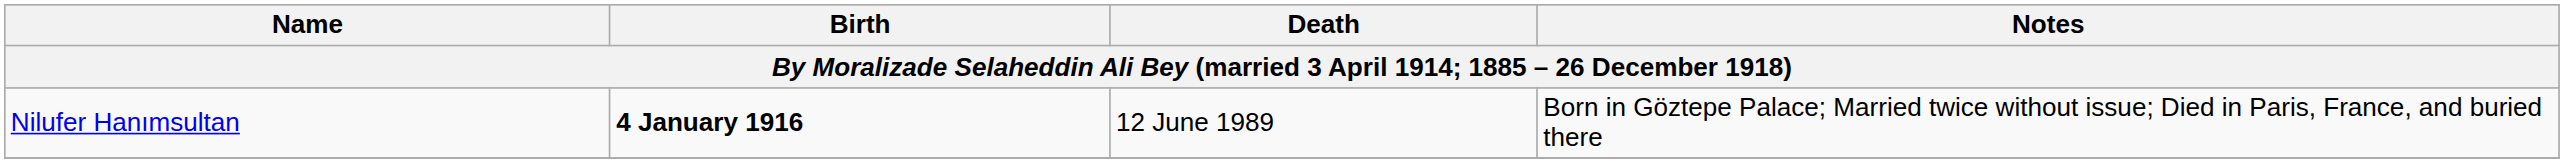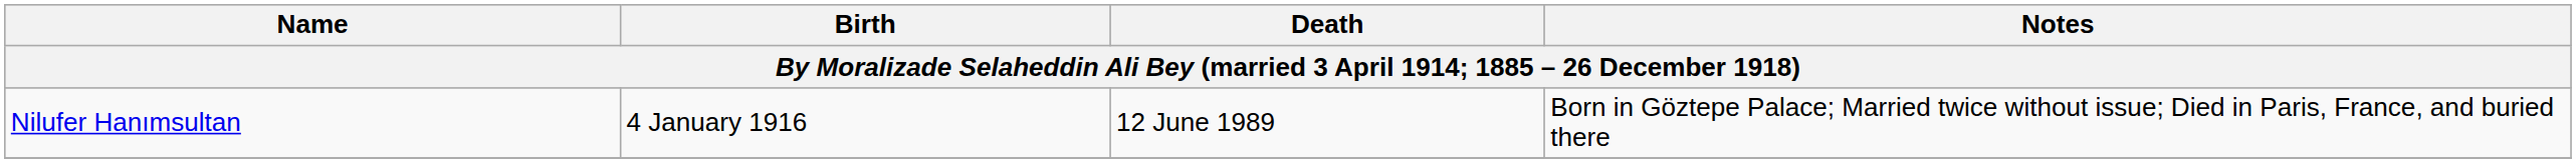Nilufer Hanımsultan | Birth: bold -> normal
